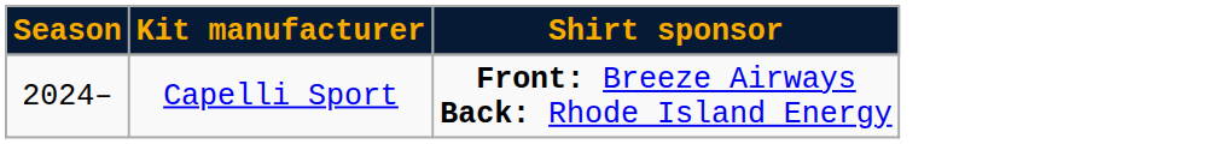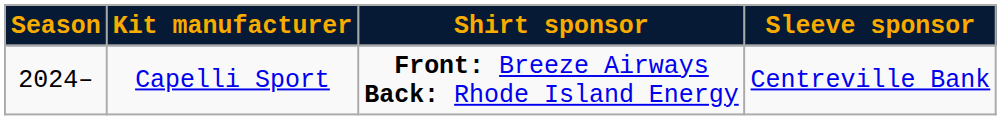+ column: Sleeve sponsor | Centreville Bank
